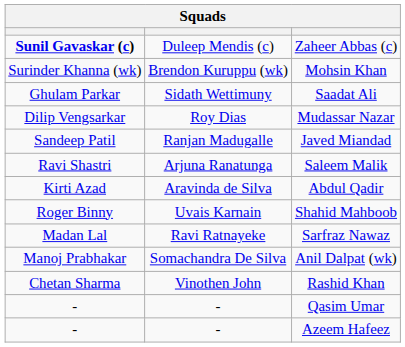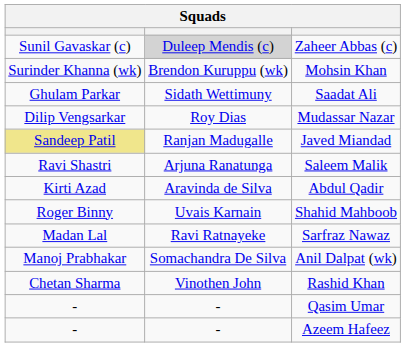Zaheer Abbas (c) | column 1: bold -> normal
Zaheer Abbas (c) | column 2: no background -> lightgrey background
Javed Miandad | column 1: no background -> khaki background
